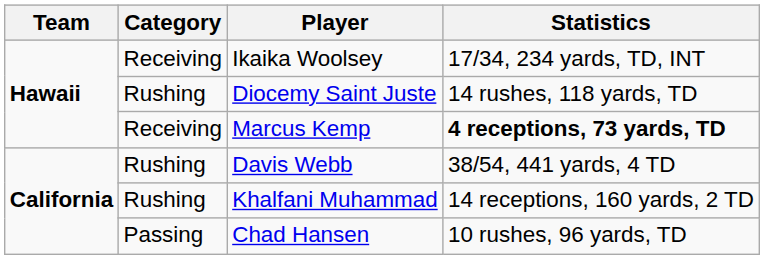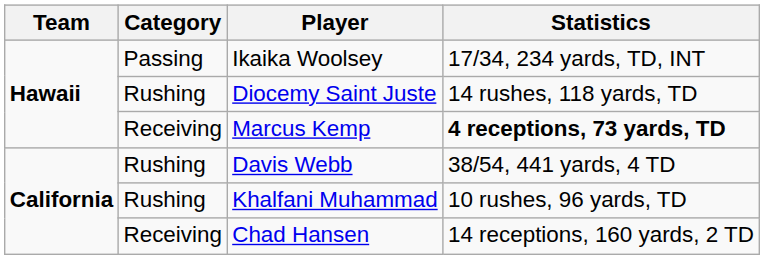Ikaika Woolsey | Category: Receiving -> Passing
Khalfani Muhammad | Statistics: 14 receptions, 160 yards, 2 TD -> 10 rushes, 96 yards, TD
Chad Hansen | Category: Passing -> Receiving
Chad Hansen | Statistics: 10 rushes, 96 yards, TD -> 14 receptions, 160 yards, 2 TD
